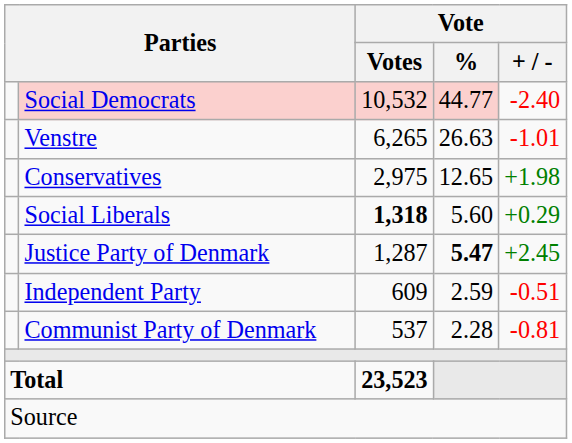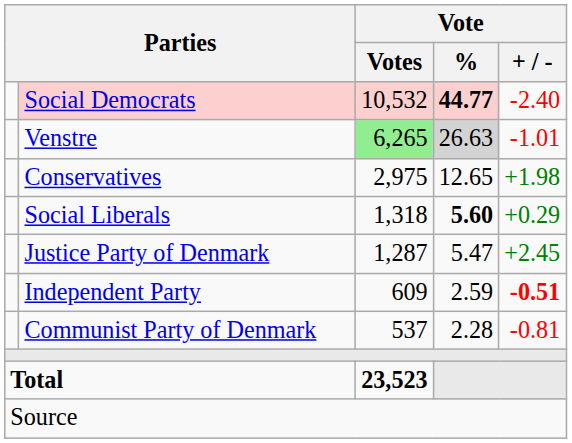Social Democrats | Vote / %: normal -> bold
Venstre | Vote / Votes: no background -> lightgreen background
Venstre | Vote / %: no background -> lightgrey background
Social Liberals | Vote / Votes: bold -> normal
Social Liberals | Vote / %: normal -> bold
Justice Party of Denmark | Vote / %: bold -> normal
Independent Party | Vote / + / -: normal -> bold
